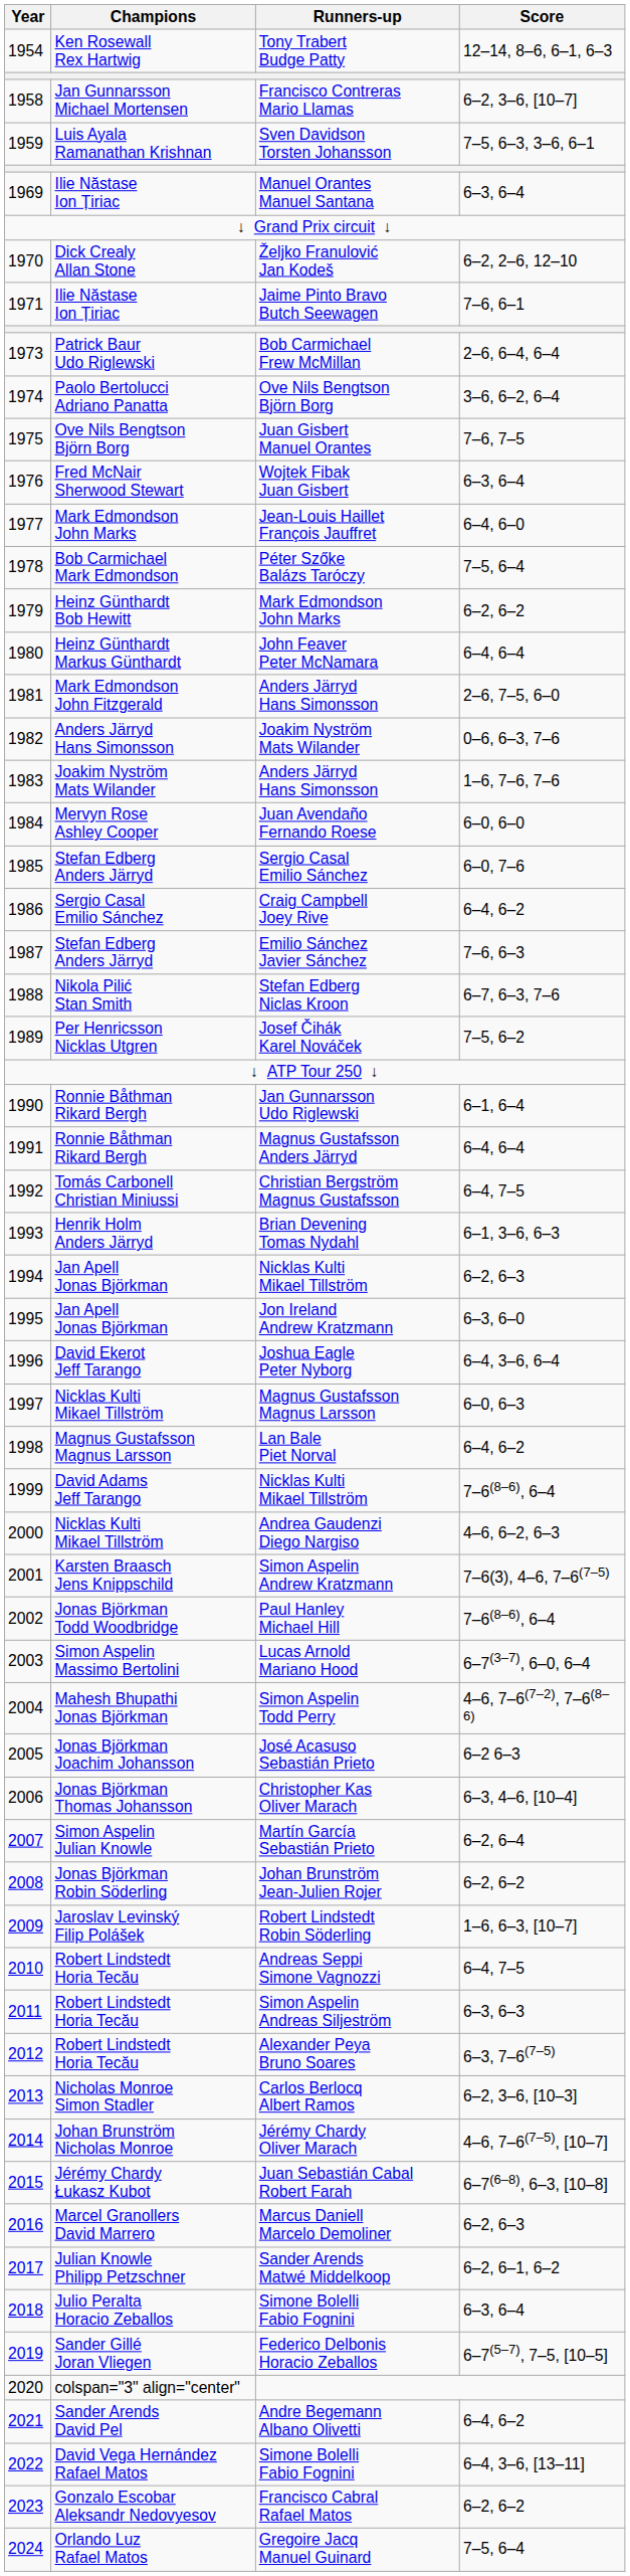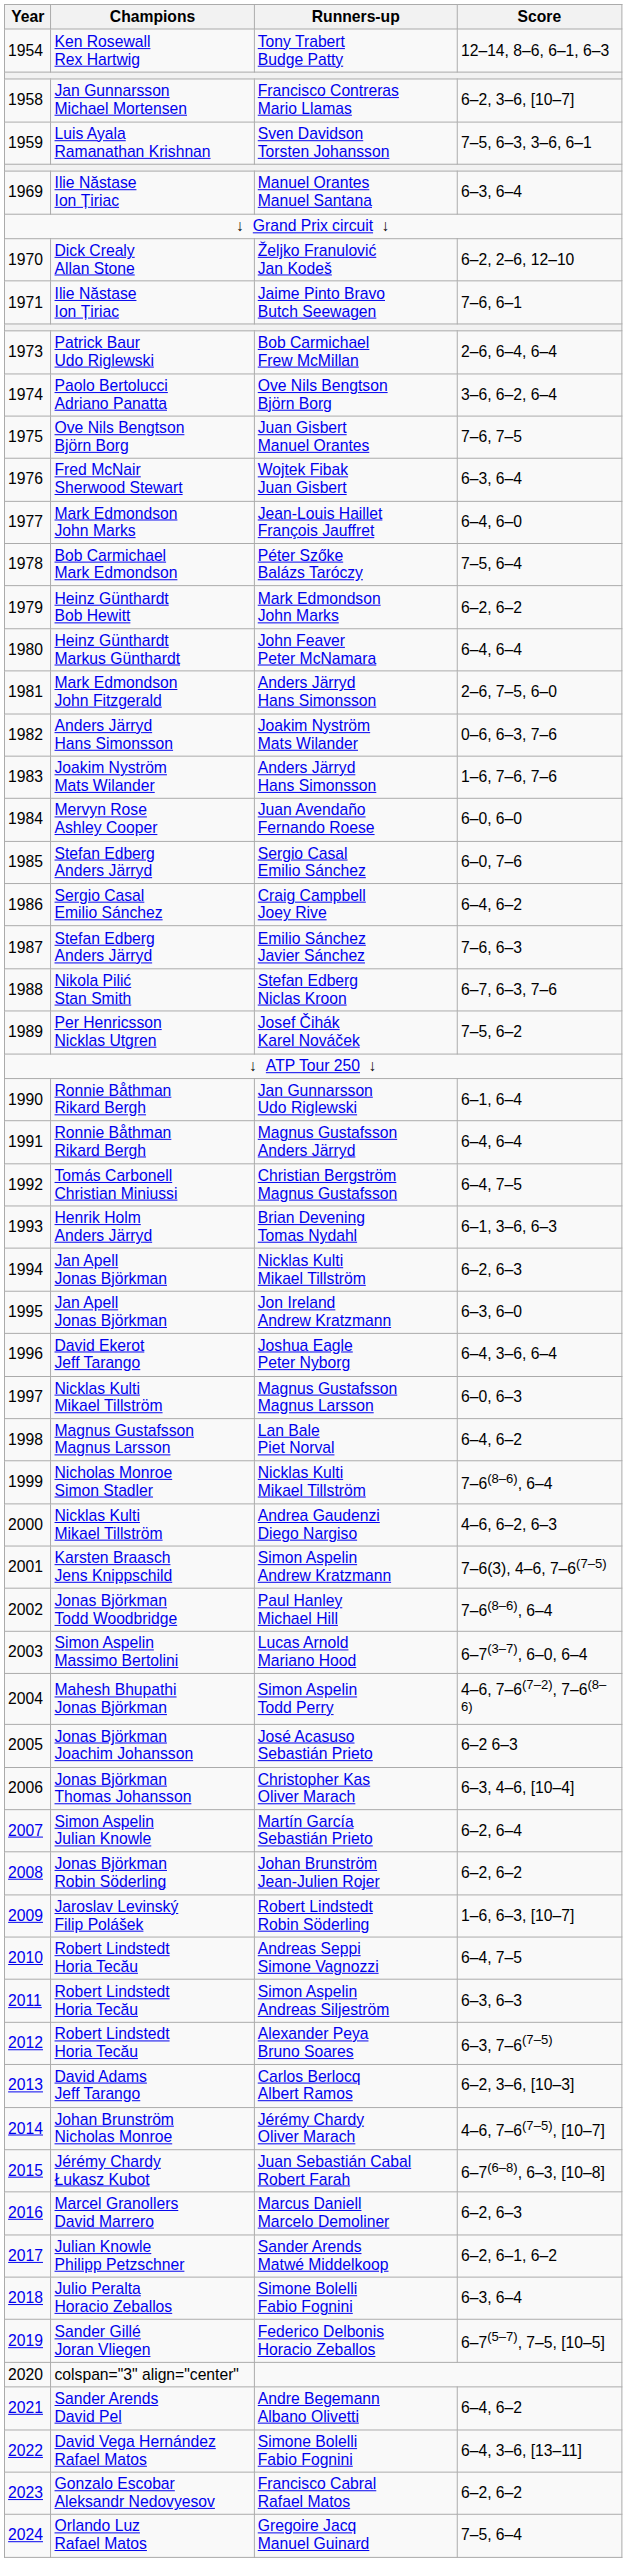1999 / Nicklas Kulti Mikael Tillström | Champions: David Adams Jeff Tarango -> Nicholas Monroe Simon Stadler
Carlos Berlocq Albert Ramos | Champions: Nicholas Monroe Simon Stadler -> David Adams Jeff Tarango
